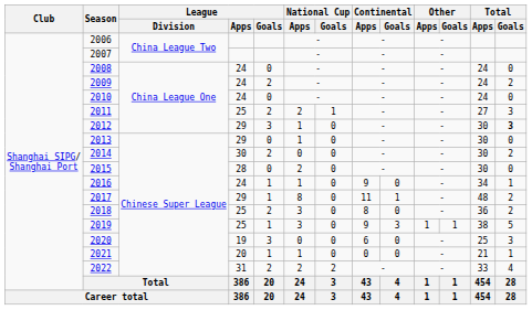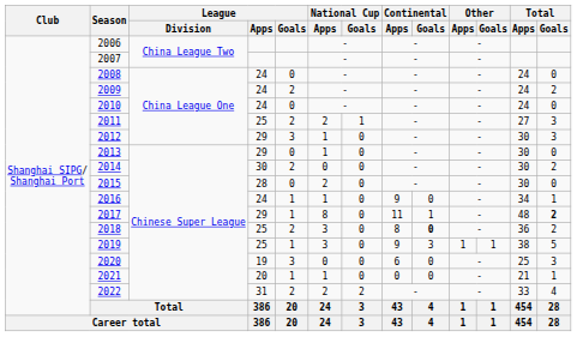2012 | Total / Goals: bold -> normal
2017 | Total / Goals: normal -> bold
2018 | Continental / Goals: normal -> bold
